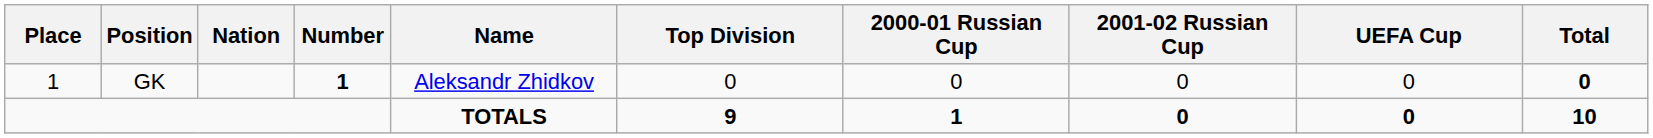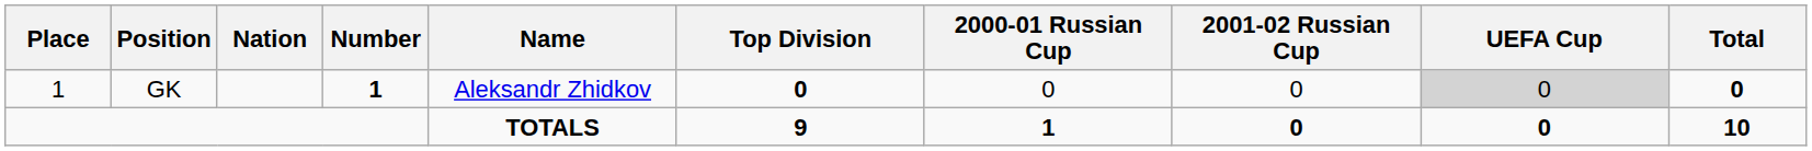GK | Top Division: normal -> bold
GK | UEFA Cup: no background -> lightgrey background
